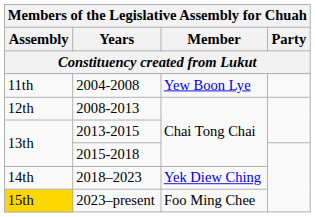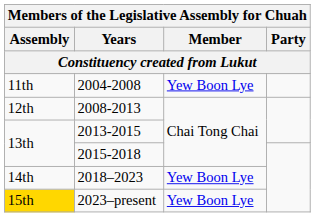2018–2023 | Member: Yek Diew Ching -> Yew Boon Lye
2023–present | Member: Foo Ming Chee -> Yew Boon Lye
